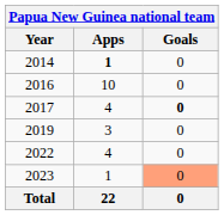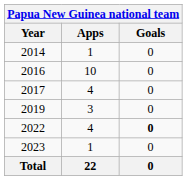2014 | Apps: bold -> normal
2017 | Goals: bold -> normal
2022 | Goals: normal -> bold
2023 | Goals: lightsalmon background -> no background
